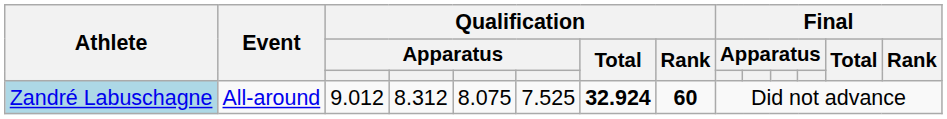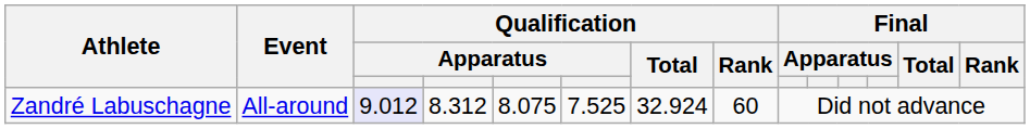row 4 | Athlete: lightblue background -> no background
row 4 | column 3: no background -> lavender background
row 4 | Qualification / Total: bold -> normal
row 4 | Qualification / Rank: bold -> normal
